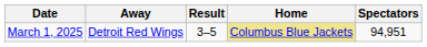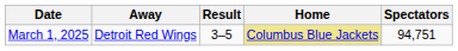March 1, 2025 | Spectators: 94,951 -> 94,751
